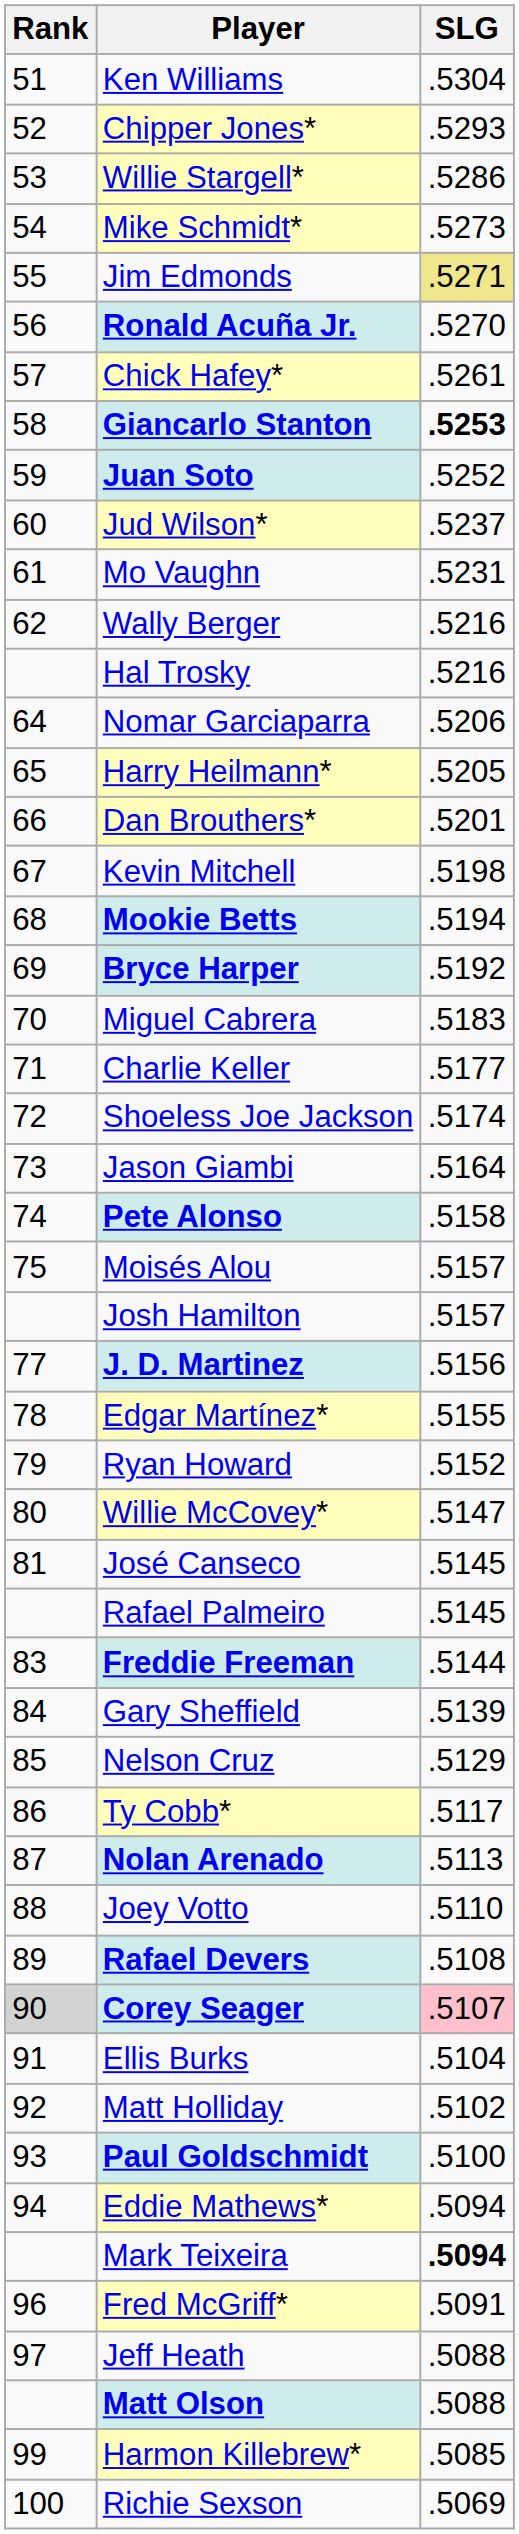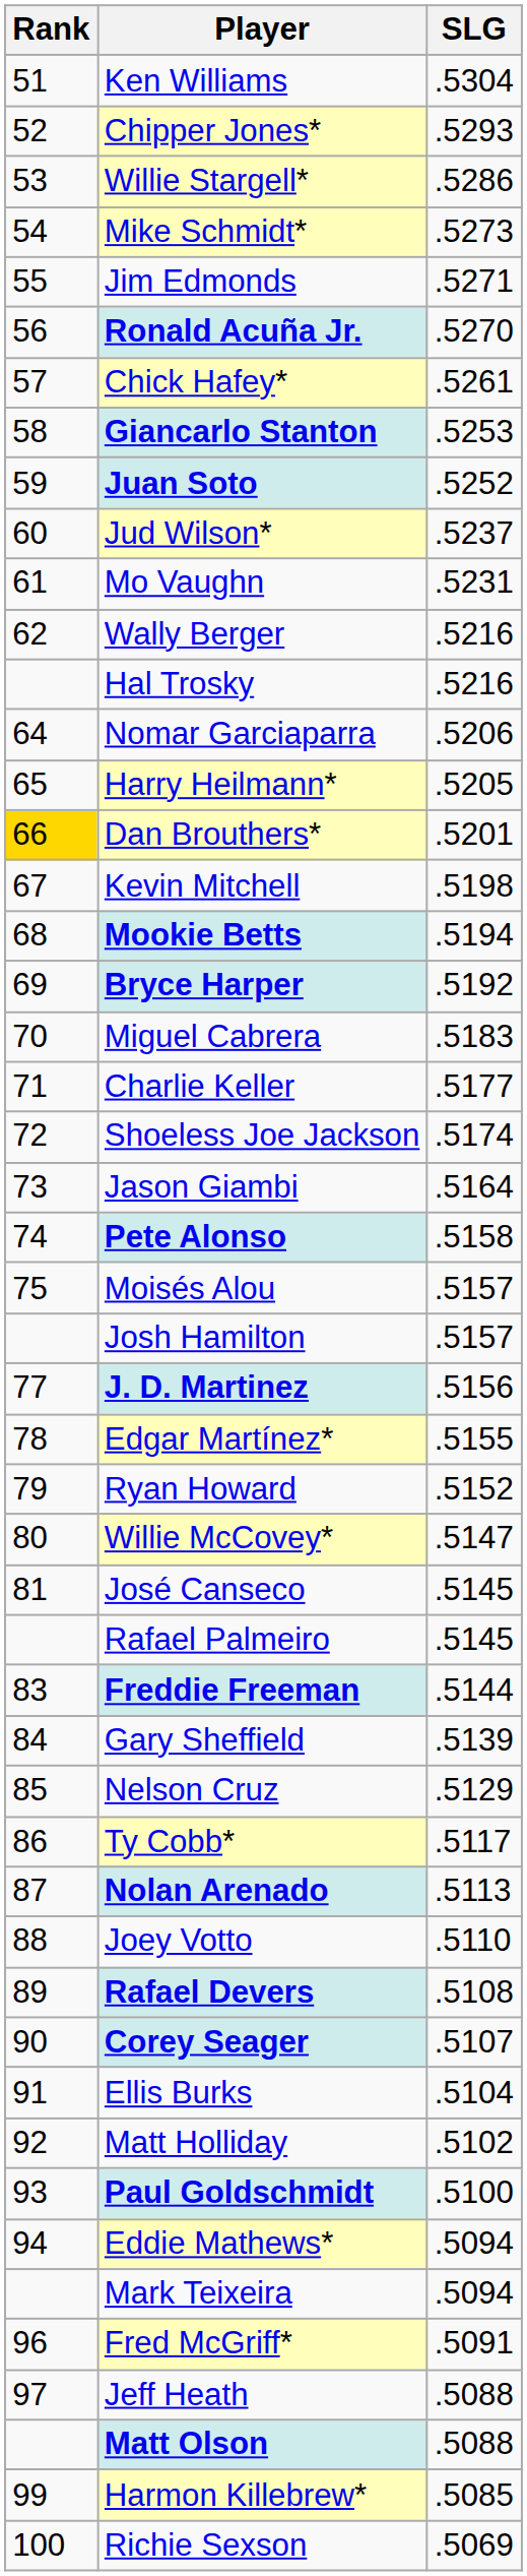Jim Edmonds | SLG: khaki background -> no background
Giancarlo Stanton | SLG: bold -> normal
Dan Brouthers* | Rank: no background -> gold background
Corey Seager | Rank: lightgrey background -> no background
Corey Seager | SLG: pink background -> no background
Mark Teixeira | SLG: bold -> normal
